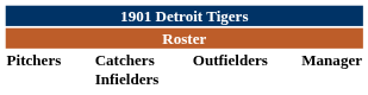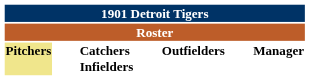Pitchers | column 1: no background -> khaki background
